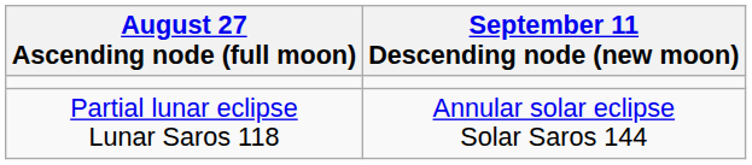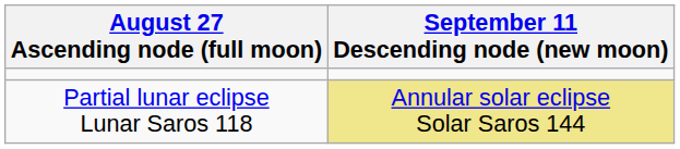Partial lunar eclipse Lunar Saros 118 | September 11 Descending node (new moon): no background -> khaki background
